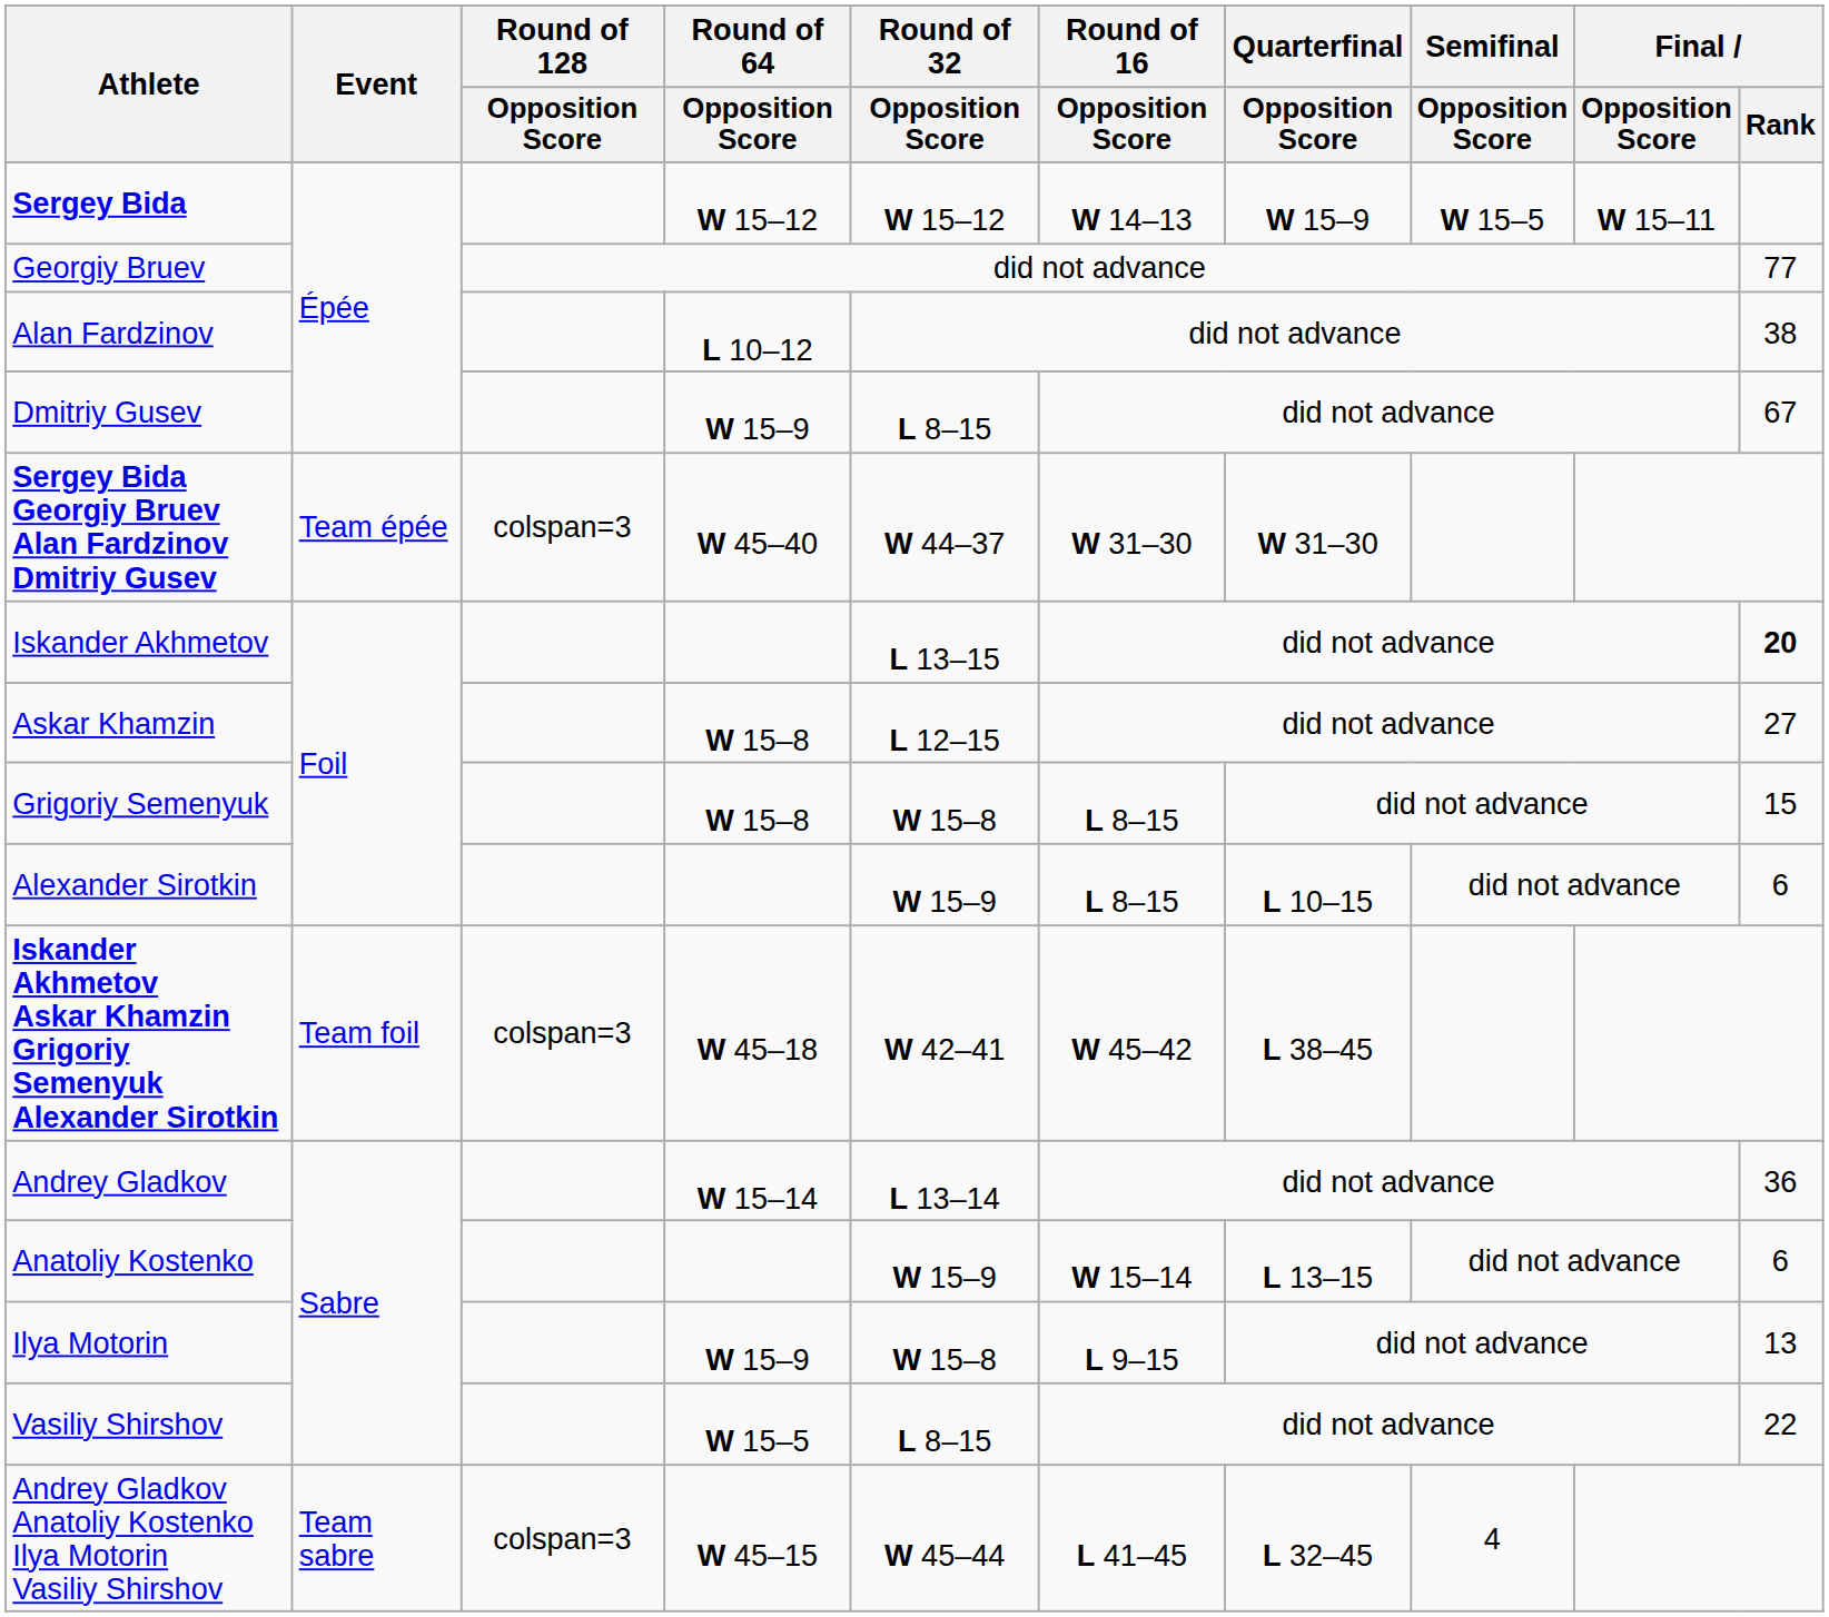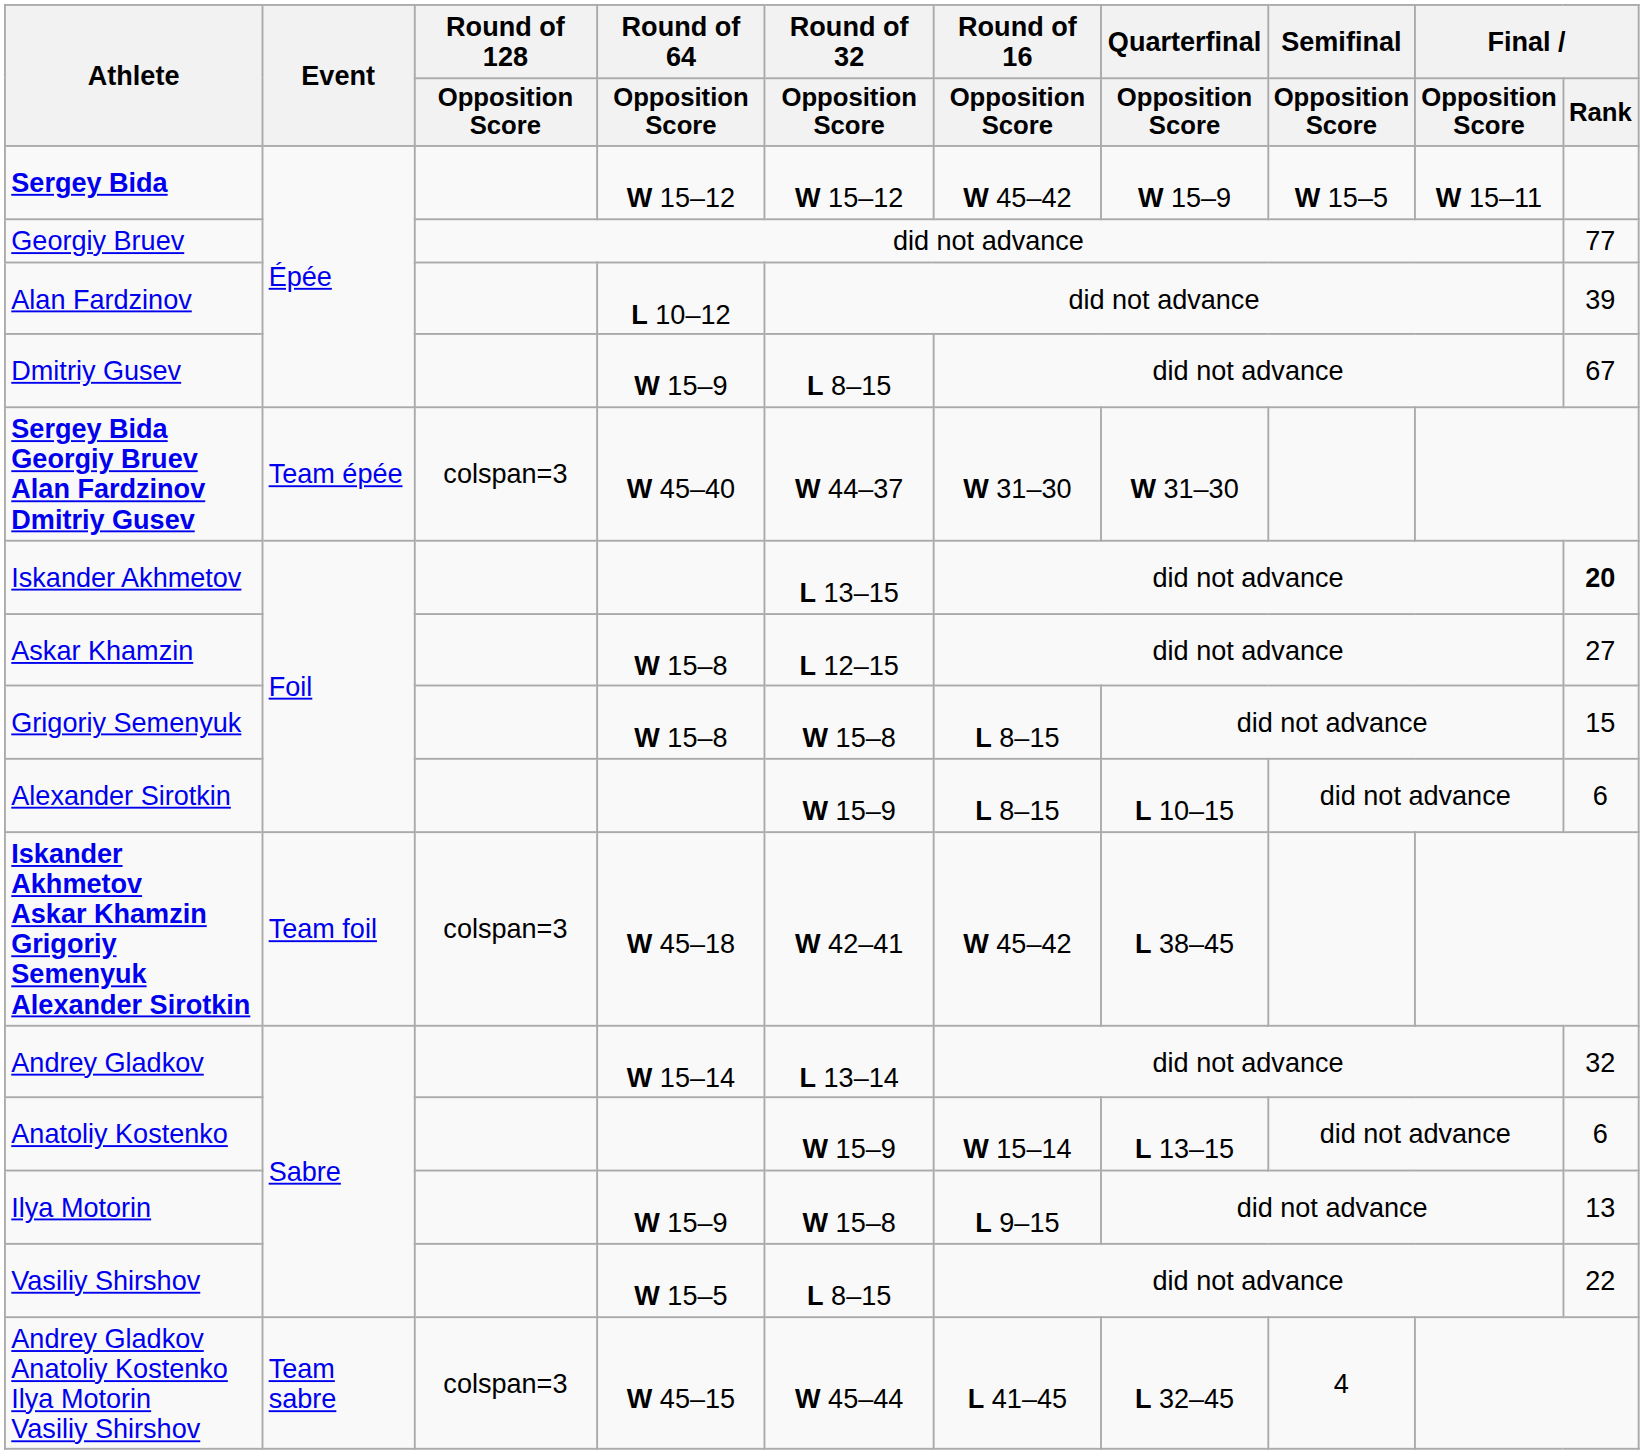Sergey Bida | Round of 16 / Opposition Score: W 14–13 -> W 45–42
Alan Fardzinov | Final / Rank: 38 -> 39
Andrey Gladkov | Final / Rank: 36 -> 32
